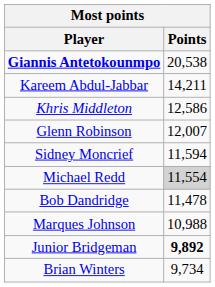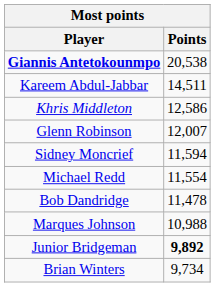Kareem Abdul-Jabbar | Points: 14,211 -> 14,511
Michael Redd | Points: lightgrey background -> no background
